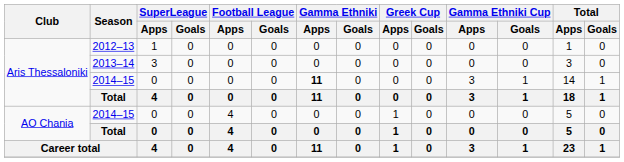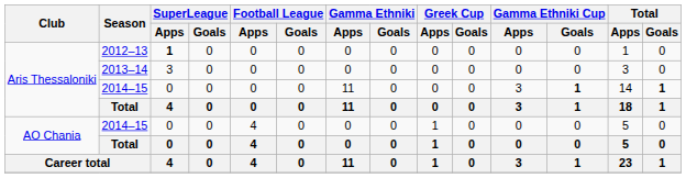2012–13 | SuperLeague / Apps: normal -> bold
Aris Thessaloniki / 2014–15 | Gamma Ethniki / Apps: bold -> normal
Aris Thessaloniki / 2014–15 | Gamma Ethniki Cup / Goals: normal -> bold
Aris Thessaloniki / 2014–15 | Total / Goals: normal -> bold
